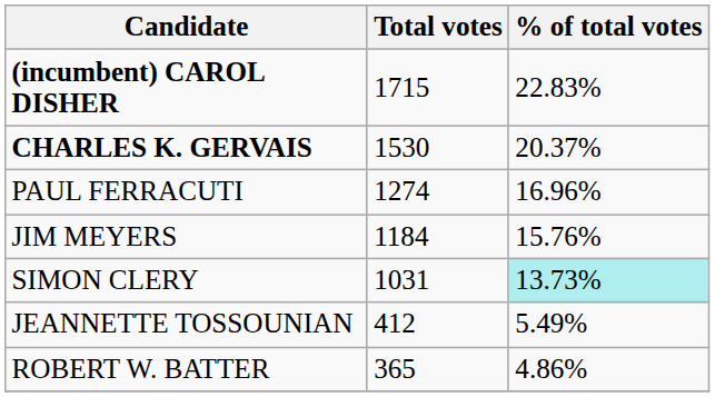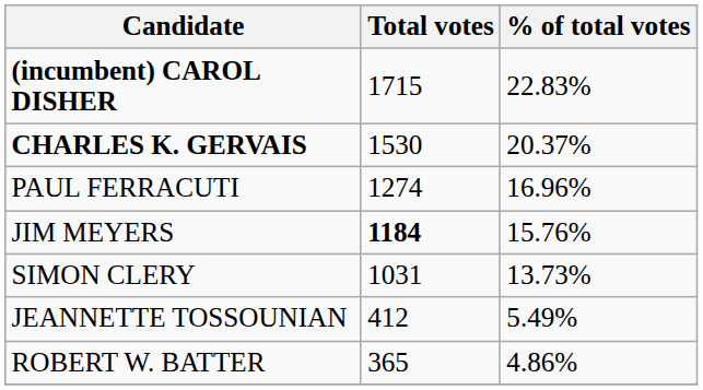JIM MEYERS | Total votes: normal -> bold
SIMON CLERY | % of total votes: paleturquoise background -> no background
